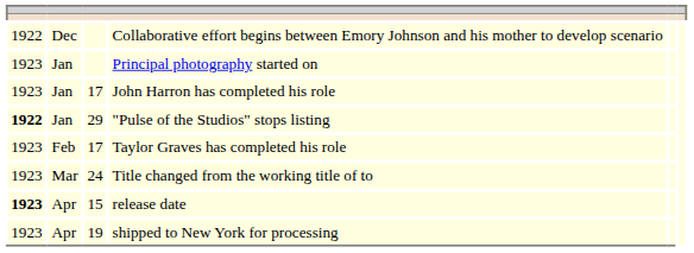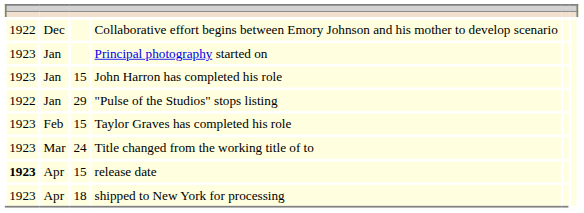John Harron has completed his role | column 3: 17 -> 15
"Pulse of the Studios" stops listing | column 1: bold -> normal
Taylor Graves has completed his role | column 3: 17 -> 15
shipped to New York for processing | column 3: 19 -> 18
